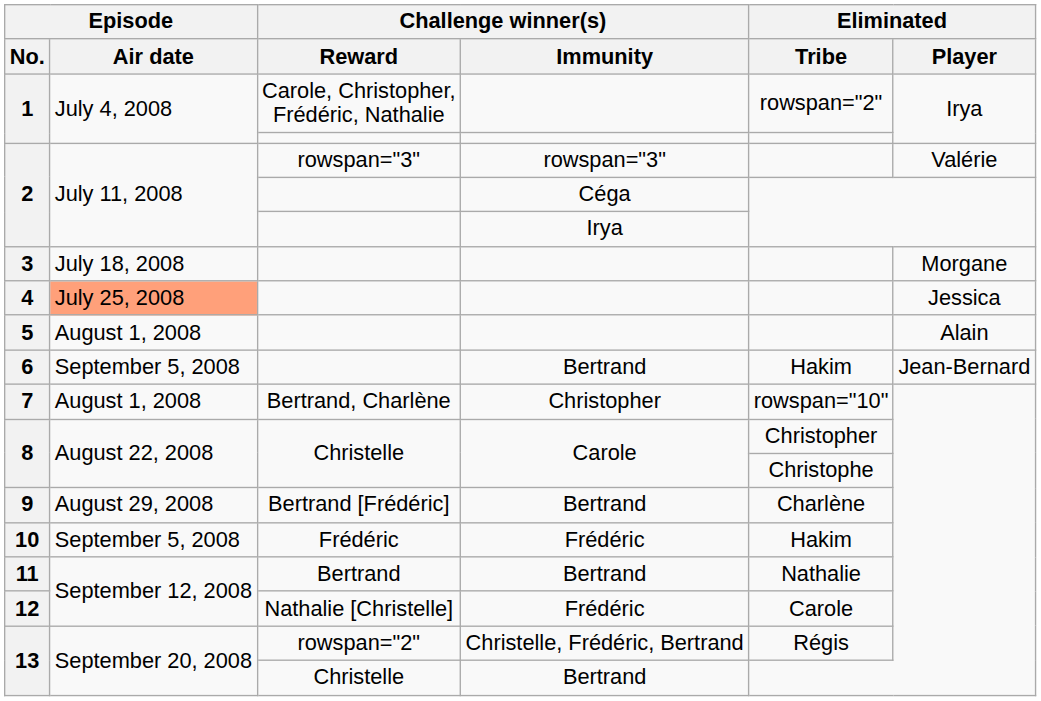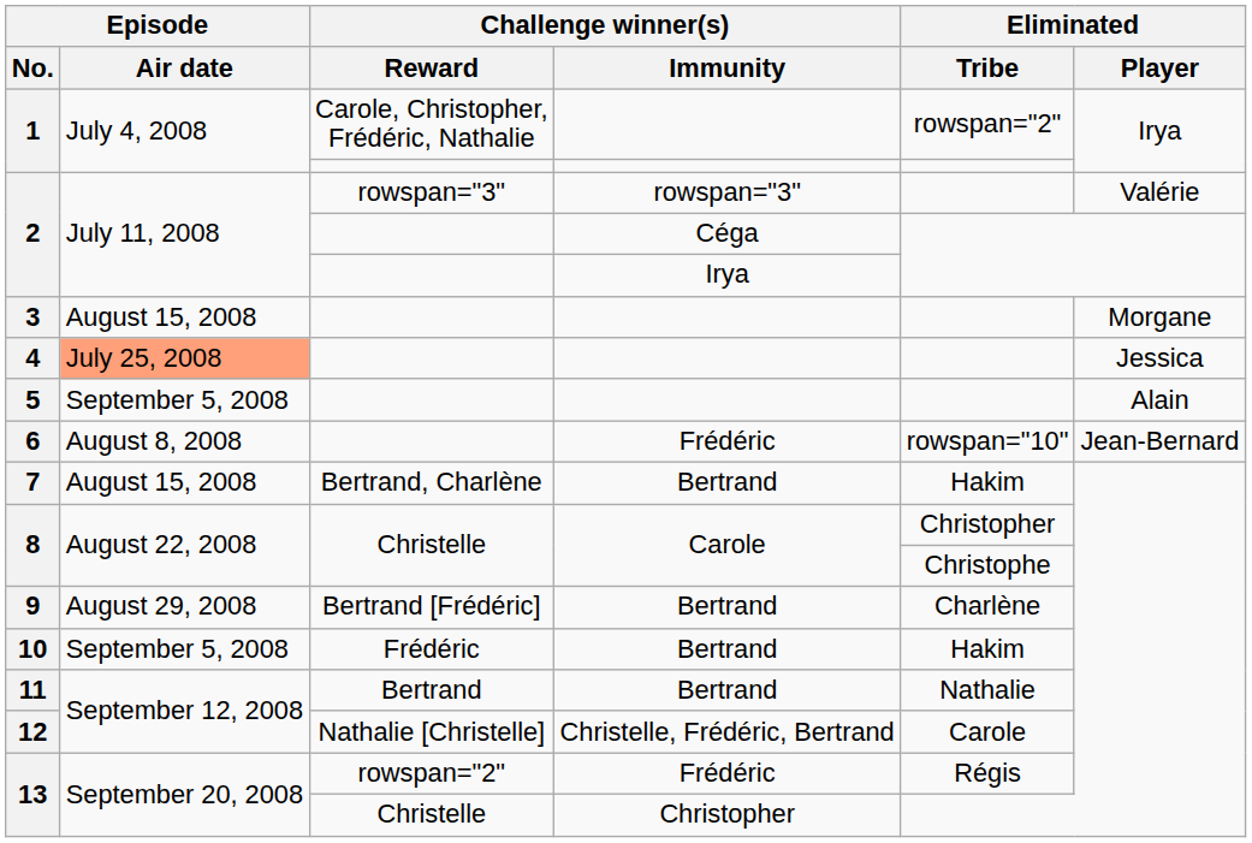3 | Episode / Air date: July 18, 2008 -> August 15, 2008
5 | Episode / Air date: August 1, 2008 -> September 5, 2008
6 | Episode / Air date: September 5, 2008 -> August 8, 2008
6 | Challenge winner(s) / Immunity: Bertrand -> Frédéric
6 | Eliminated / Tribe: Hakim -> rowspan="10"
7 | Episode / Air date: August 1, 2008 -> August 15, 2008
7 | Challenge winner(s) / Immunity: Christopher -> Bertrand
7 | Eliminated / Tribe: rowspan="10" -> Hakim
10 | Challenge winner(s) / Immunity: Frédéric -> Bertrand
12 | Challenge winner(s) / Immunity: Frédéric -> Christelle, Frédéric, Bertrand
13 / rowspan="2" | Challenge winner(s) / Immunity: Christelle, Frédéric, Bertrand -> Frédéric
13 / Christelle | Challenge winner(s) / Immunity: Bertrand -> Christopher
